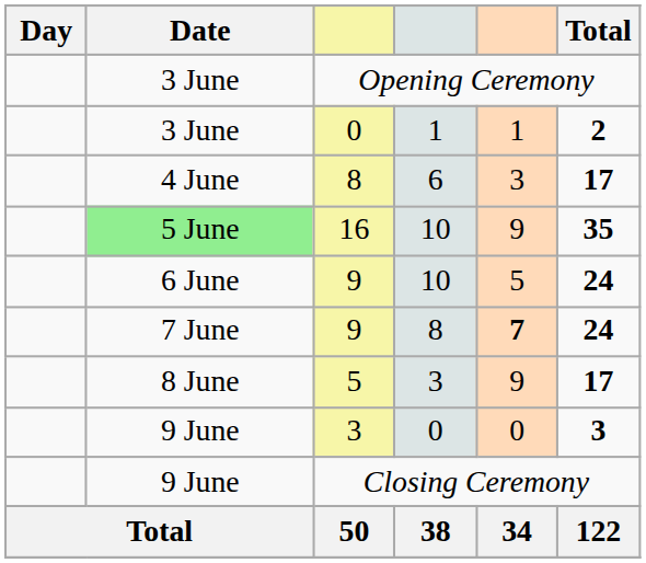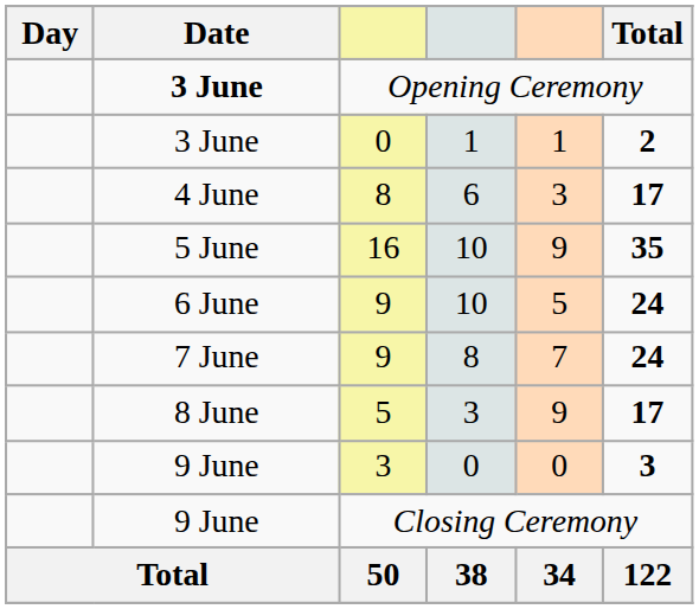Opening Ceremony | Date: normal -> bold
16 | Date: lightgreen background -> no background
9 / 8 | column 5: bold -> normal
